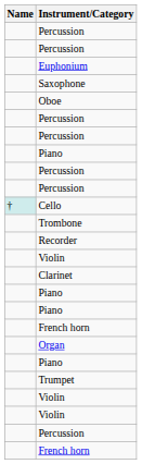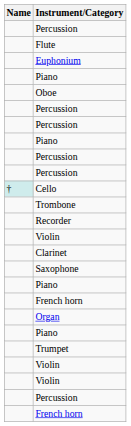row 3 | Instrument/Category: Percussion -> Flute
row 5 | Instrument/Category: Saxophone -> Piano
row 17 | Instrument/Category: Piano -> Saxophone
